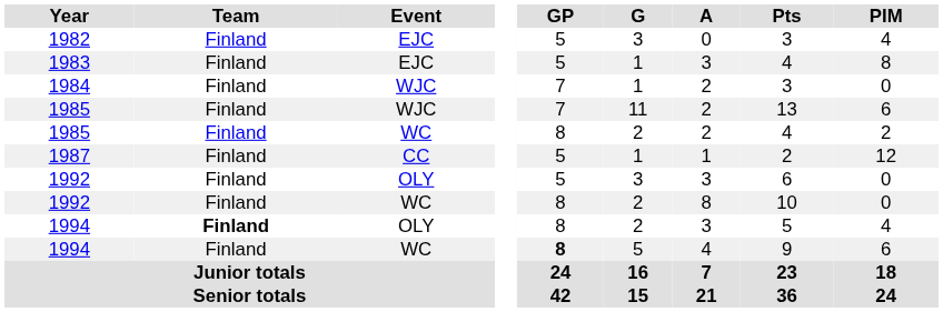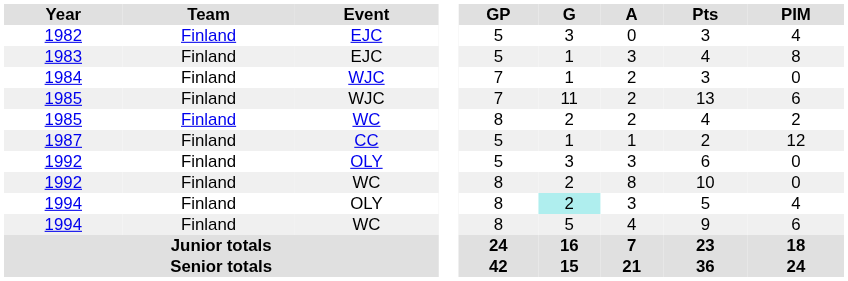1994 / OLY | Team: bold -> normal
1994 / OLY | G: no background -> paleturquoise background
1994 / WC | GP: bold -> normal
